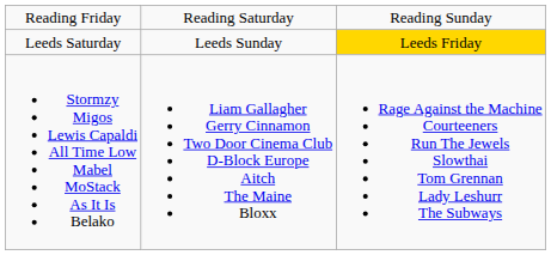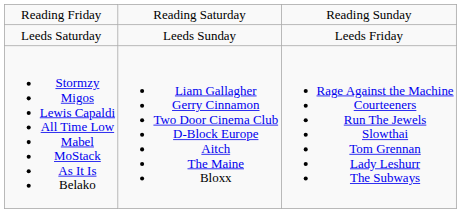Leeds Saturday | column 3: gold background -> no background
